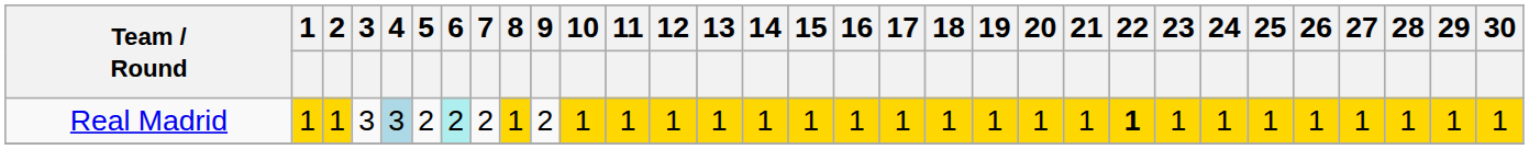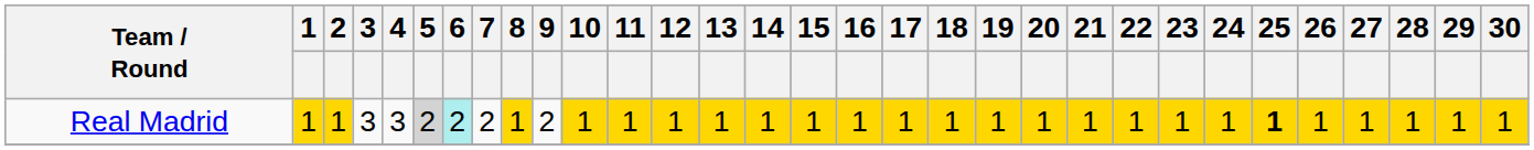Real Madrid | 4: lightblue background -> no background
Real Madrid | 5: no background -> lightgrey background
Real Madrid | 22: bold -> normal
Real Madrid | 25: normal -> bold
